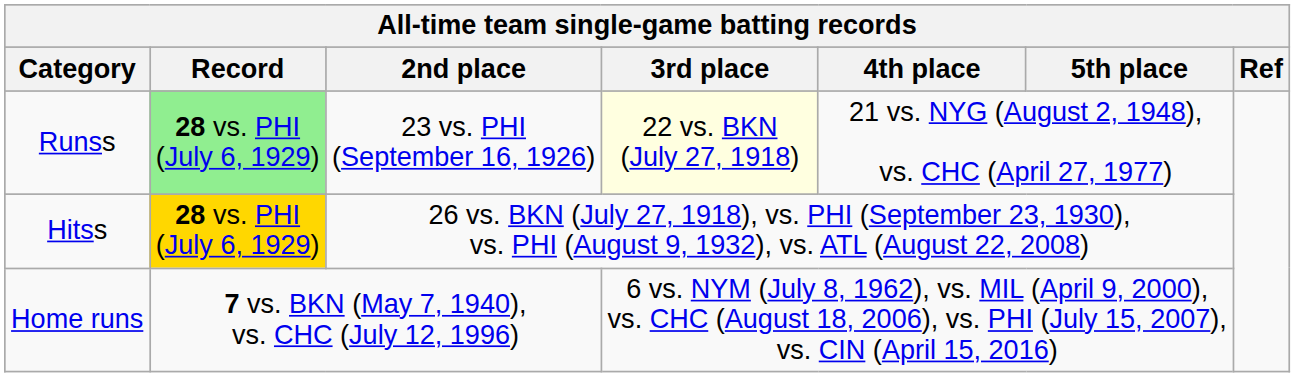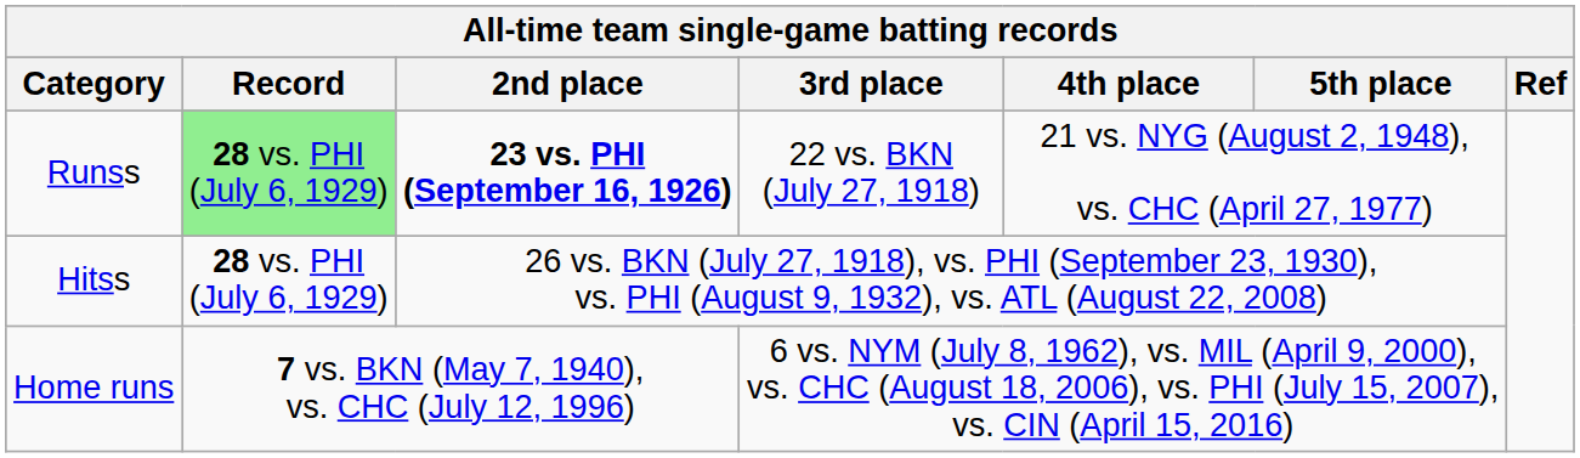Runss | 2nd place: normal -> bold
Runss | 3rd place: lightyellow background -> no background
Hitss | Record: gold background -> no background
